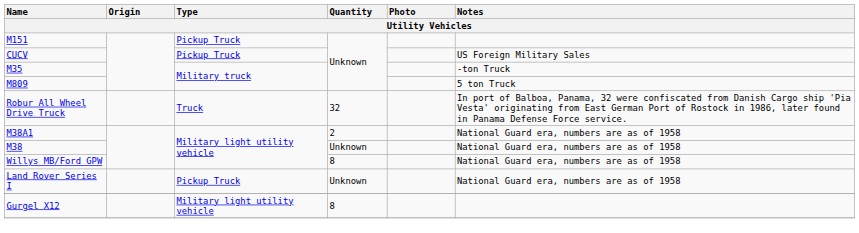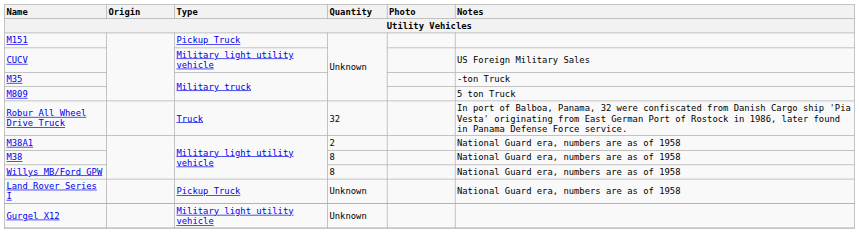CUCV | Type: Pickup Truck -> Military light utility vehicle
M38 | Quantity: Unknown -> 8
Gurgel X12 | Quantity: 8 -> Unknown
